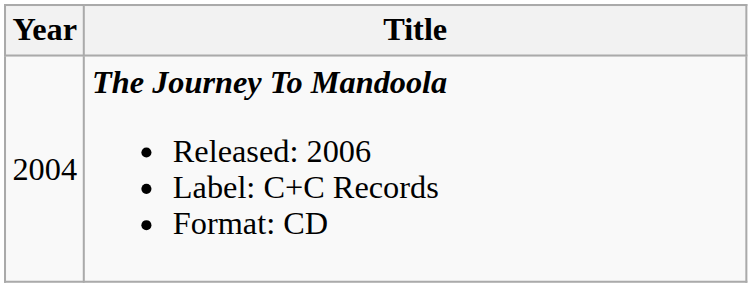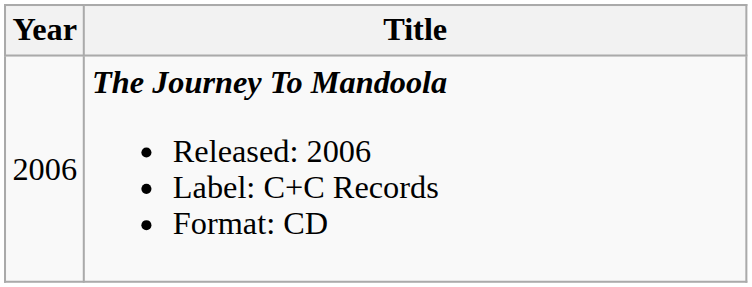row 2 | Year: 2004 -> 2006
